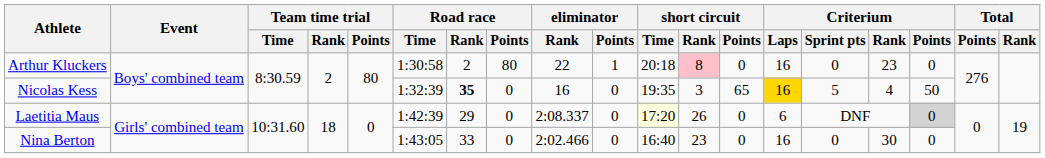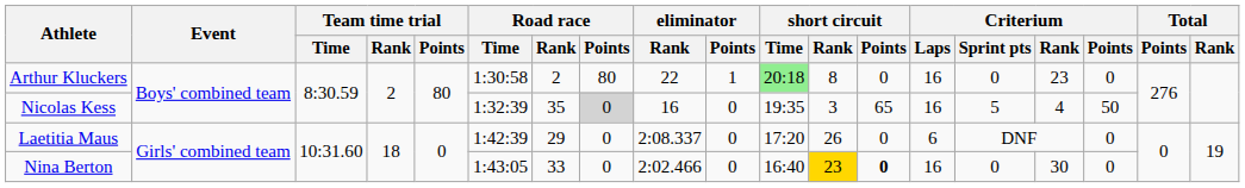row 3 | short circuit / Time: no background -> lightgreen background
row 3 | short circuit / Rank: pink background -> no background
row 4 | Road race / Rank: bold -> normal
row 4 | Road race / Points: no background -> lightgrey background
row 4 | Criterium / Laps: gold background -> no background
row 5 | short circuit / Time: lightyellow background -> no background
row 5 | Criterium / Points: lightgrey background -> no background
row 6 | short circuit / Rank: no background -> gold background
row 6 | short circuit / Points: normal -> bold
